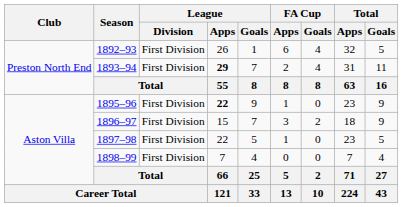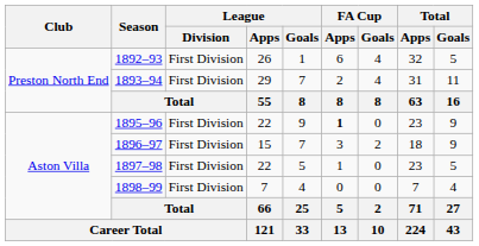1893–94 | League / Apps: bold -> normal
1895–96 | League / Apps: bold -> normal
1895–96 | FA Cup / Apps: normal -> bold
